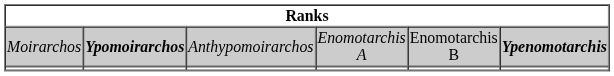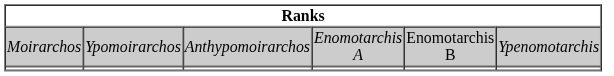Moirarchos | column 2: bold -> normal
Moirarchos | column 6: bold -> normal
